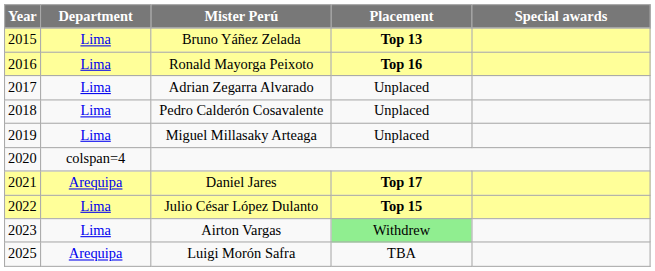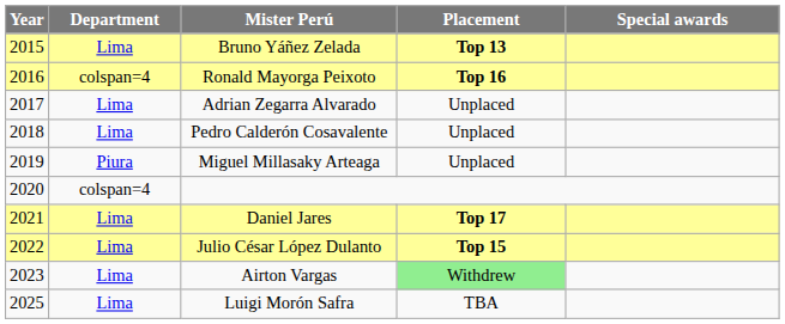Ronald Mayorga Peixoto | Department: Lima -> colspan=4
Miguel Millasaky Arteaga | Department: Lima -> Piura
Daniel Jares | Department: Arequipa -> Lima
Luigi Morón Safra | Department: Arequipa -> Lima
